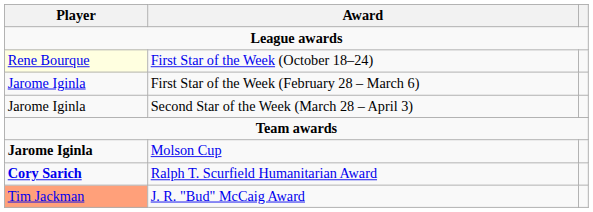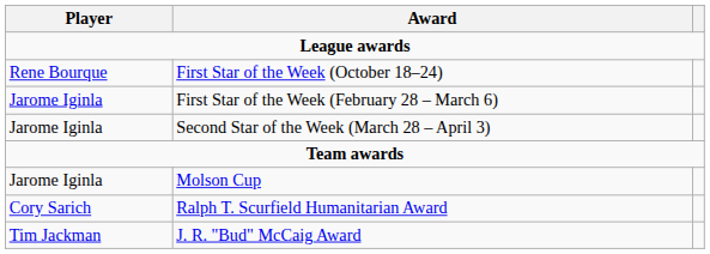First Star of the Week (October 18–24) | Player: lightyellow background -> no background
Molson Cup | Player: bold -> normal
Ralph T. Scurfield Humanitarian Award | Player: bold -> normal
J. R. "Bud" McCaig Award | Player: lightsalmon background -> no background
